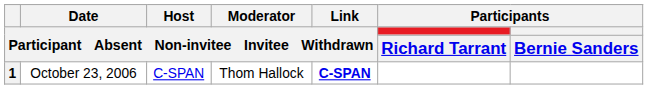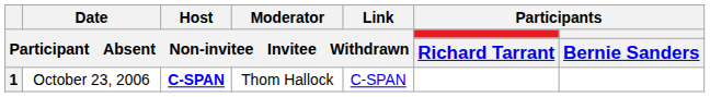1 | Host / Participant Absent Non-invitee Invitee Withdrawn: normal -> bold
1 | Link / Participant Absent Non-invitee Invitee Withdrawn: bold -> normal
